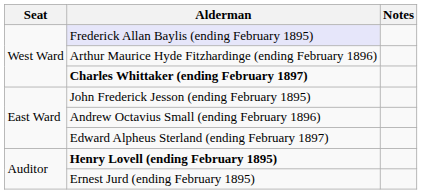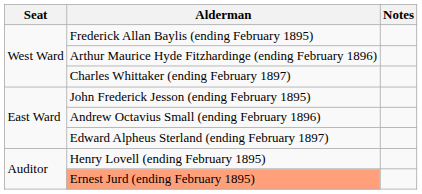Frederick Allan Baylis (ending February 1895) | Alderman: lavender background -> no background
Charles Whittaker (ending February 1897) | Alderman: bold -> normal
Henry Lovell (ending February 1895) | Alderman: bold -> normal
Ernest Jurd (ending February 1895) | Alderman: no background -> lightsalmon background
